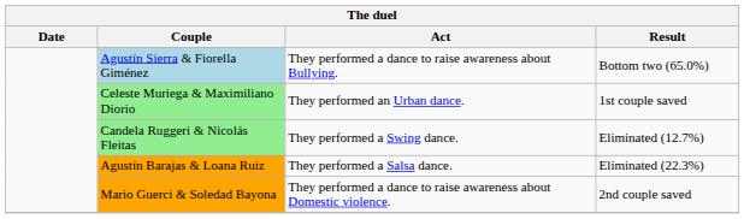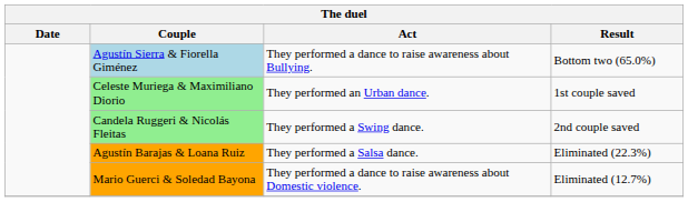Candela Ruggeri & Nicolás Fleitas | Result: Eliminated (12.7%) -> 2nd couple saved
Mario Guerci & Soledad Bayona | Result: 2nd couple saved -> Eliminated (12.7%)
